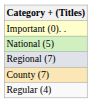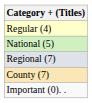row 2 | column 1: Important (0). . -> Regular (4)
row 6 | column 1: Regular (4) -> Important (0). .
